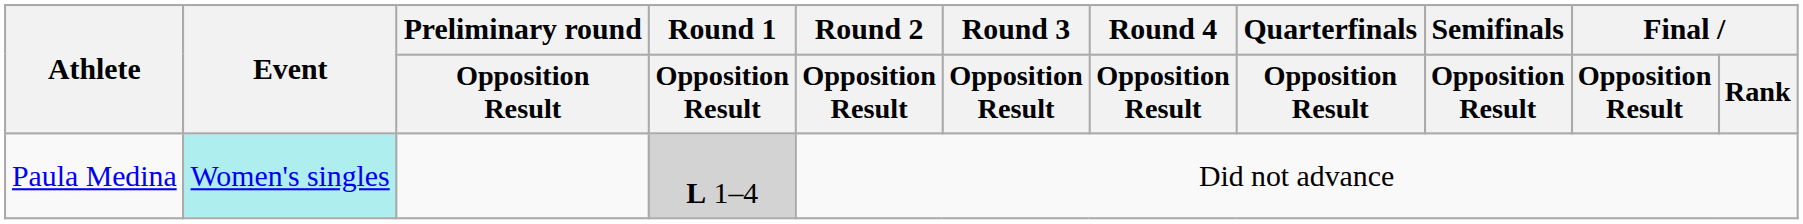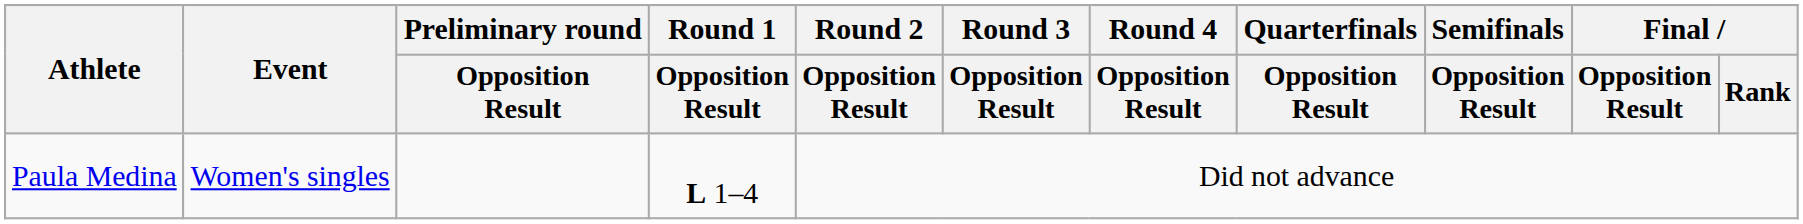Paula Medina | Event: paleturquoise background -> no background
Paula Medina | Round 1 / Opposition Result: lightgrey background -> no background
